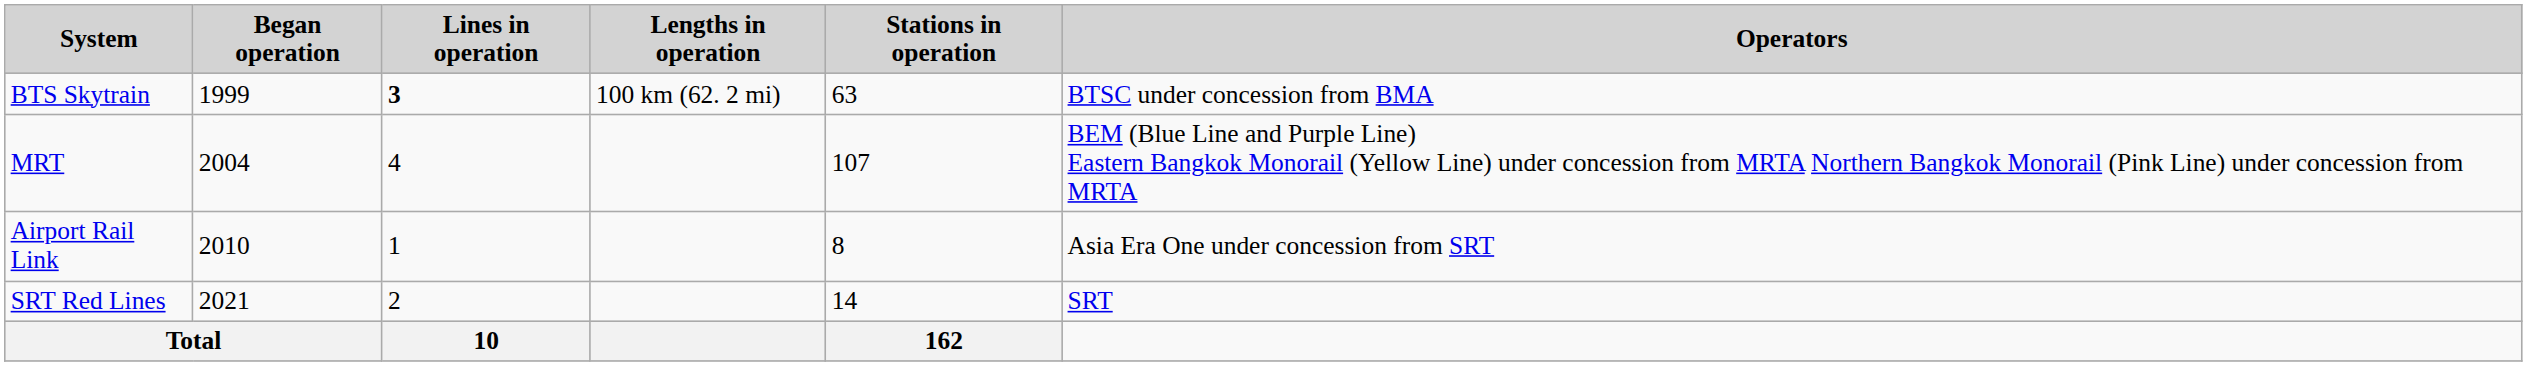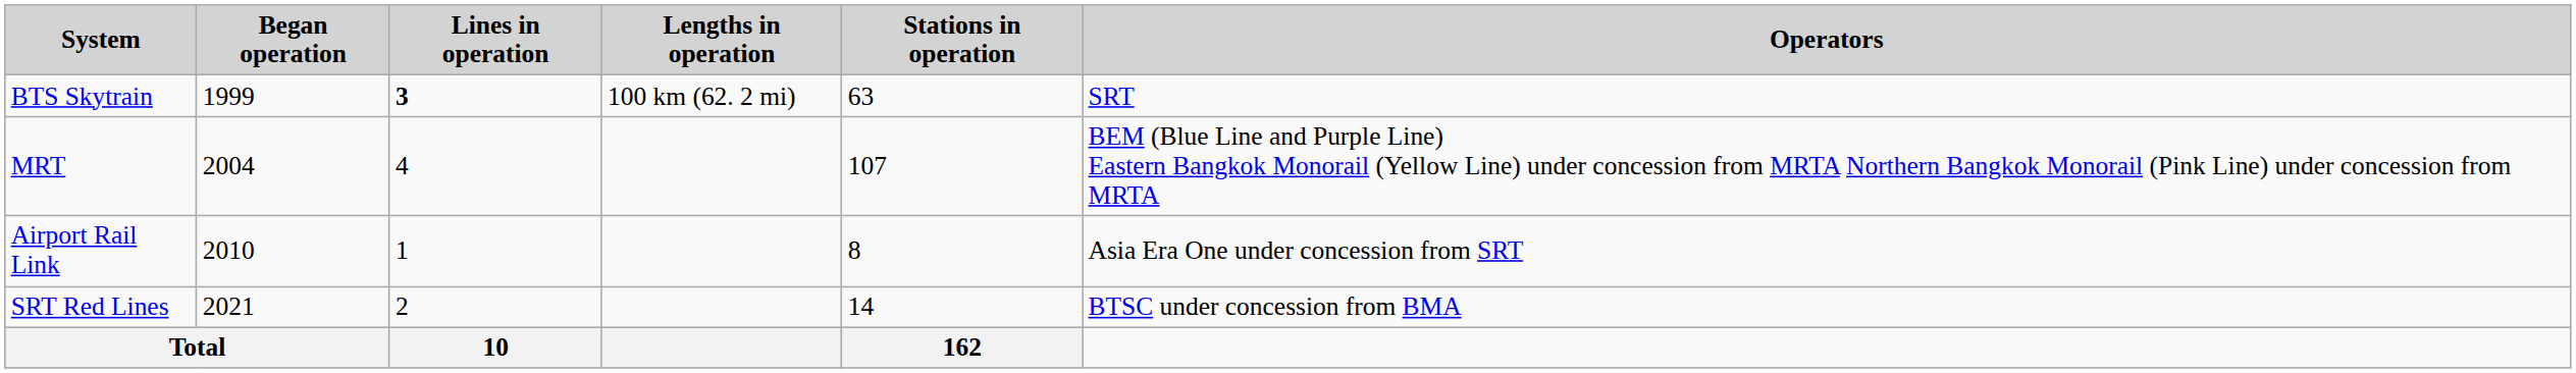BTS Skytrain | Operators: BTSC under concession from BMA -> SRT
SRT Red Lines | Operators: SRT -> BTSC under concession from BMA
